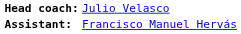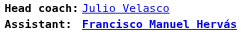Assistant: | column 2: normal -> bold
